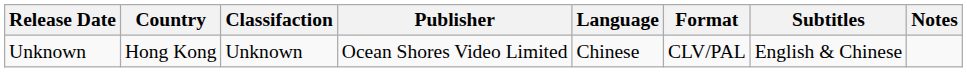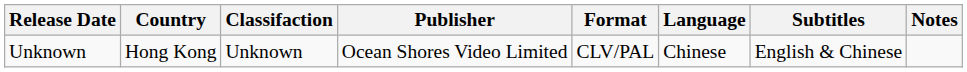columns swapped: Format <-> Language
